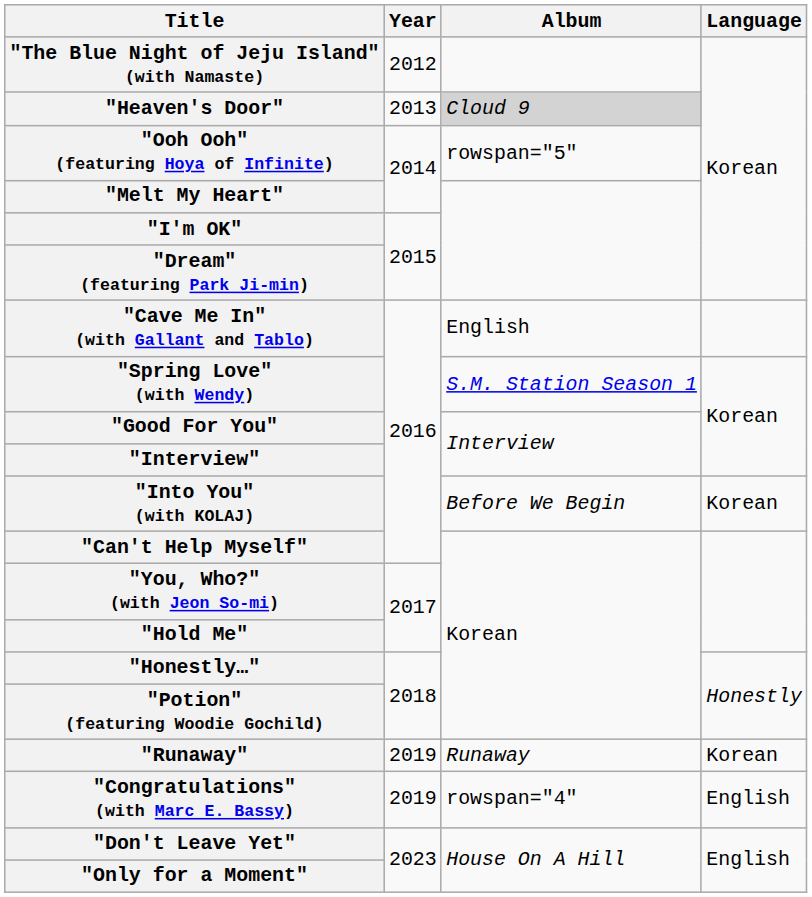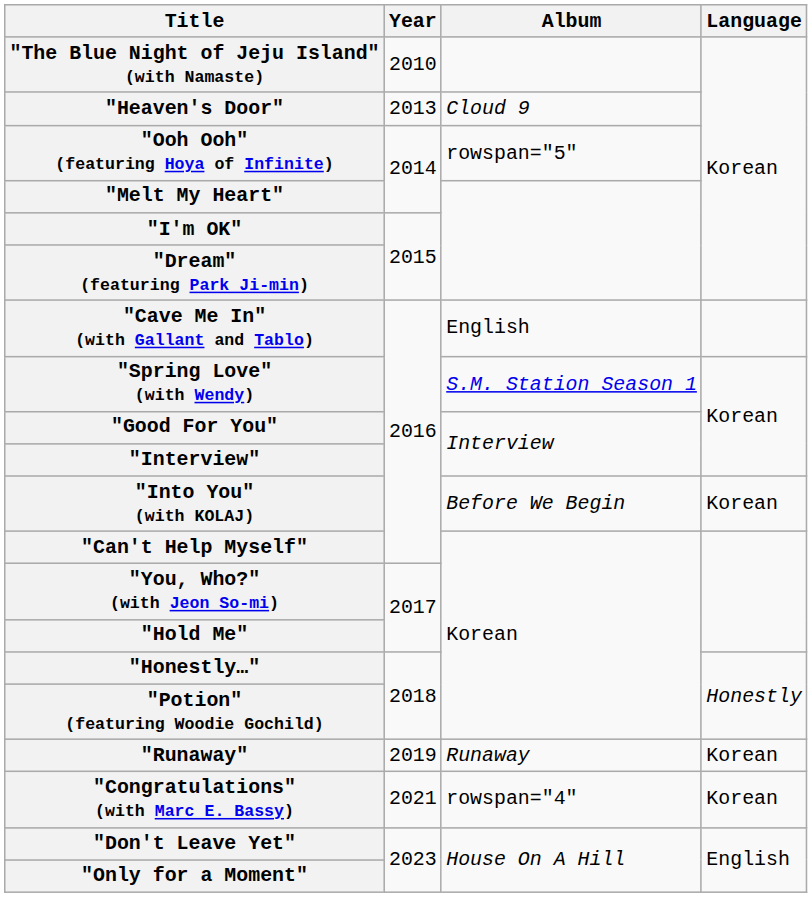"The Blue Night of Jeju Island" (with Namaste) | Year: 2012 -> 2010
"Heaven's Door" | Album: lightgrey background -> no background
"Congratulations" (with Marc E. Bassy) | Year: 2019 -> 2021
"Congratulations" (with Marc E. Bassy) | Language: English -> Korean
